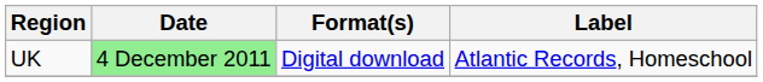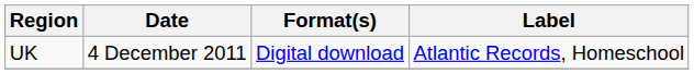UK | Date: lightgreen background -> no background
